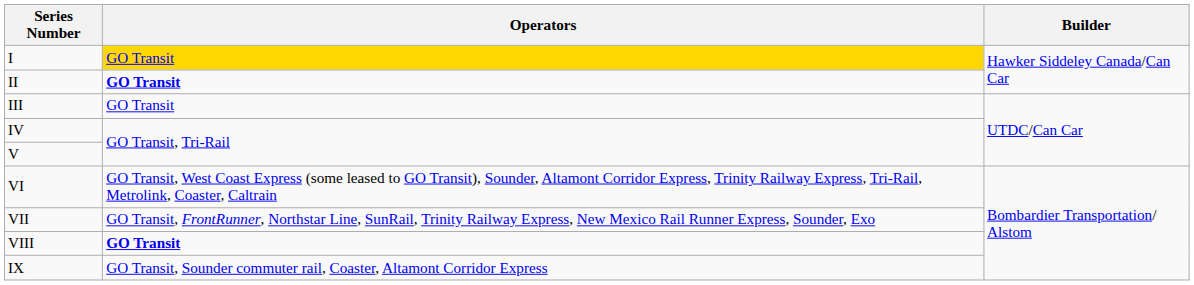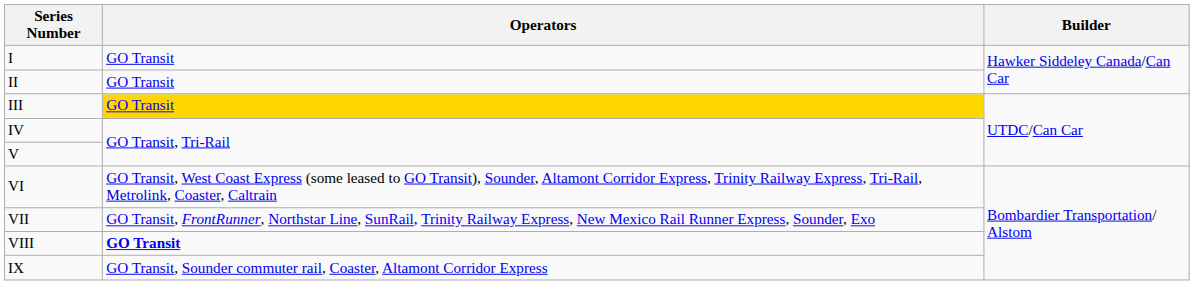I | Operators: gold background -> no background
II | Operators: bold -> normal
III | Operators: no background -> gold background
